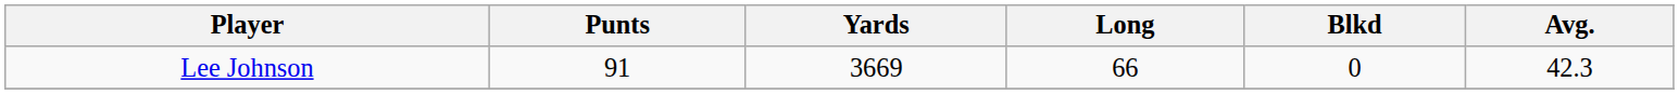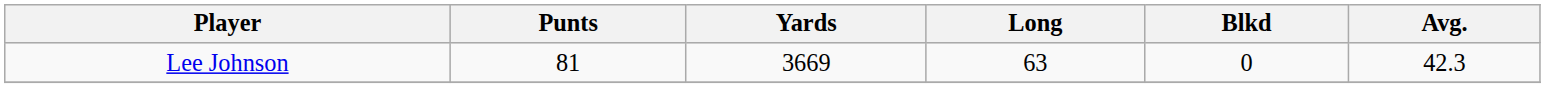Lee Johnson | Punts: 91 -> 81
Lee Johnson | Long: 66 -> 63
